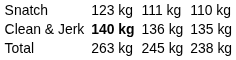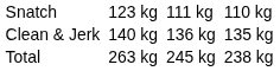Clean & Jerk | column 2: bold -> normal
